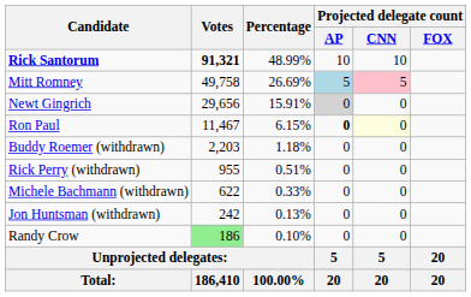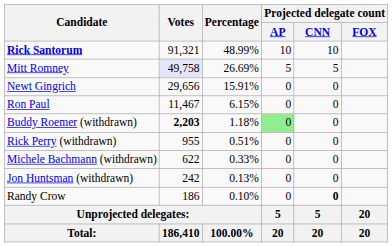Rick Santorum | Votes: bold -> normal
Mitt Romney | Votes: no background -> lavender background
Mitt Romney | Projected delegate count / AP: lightblue background -> no background
Mitt Romney | Projected delegate count / CNN: pink background -> no background
Newt Gingrich | Projected delegate count / AP: lightgrey background -> no background
Ron Paul | Projected delegate count / AP: bold -> normal
Ron Paul | Projected delegate count / CNN: lightyellow background -> no background
Buddy Roemer (withdrawn) | Votes: normal -> bold
Buddy Roemer (withdrawn) | Projected delegate count / AP: no background -> lightgreen background
Randy Crow | Votes: lightgreen background -> no background
Randy Crow | Projected delegate count / CNN: normal -> bold
